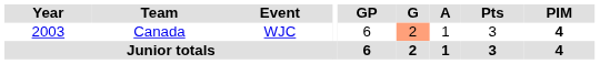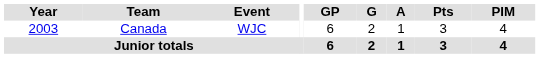Canada | G: lightsalmon background -> no background
Canada | PIM: bold -> normal
